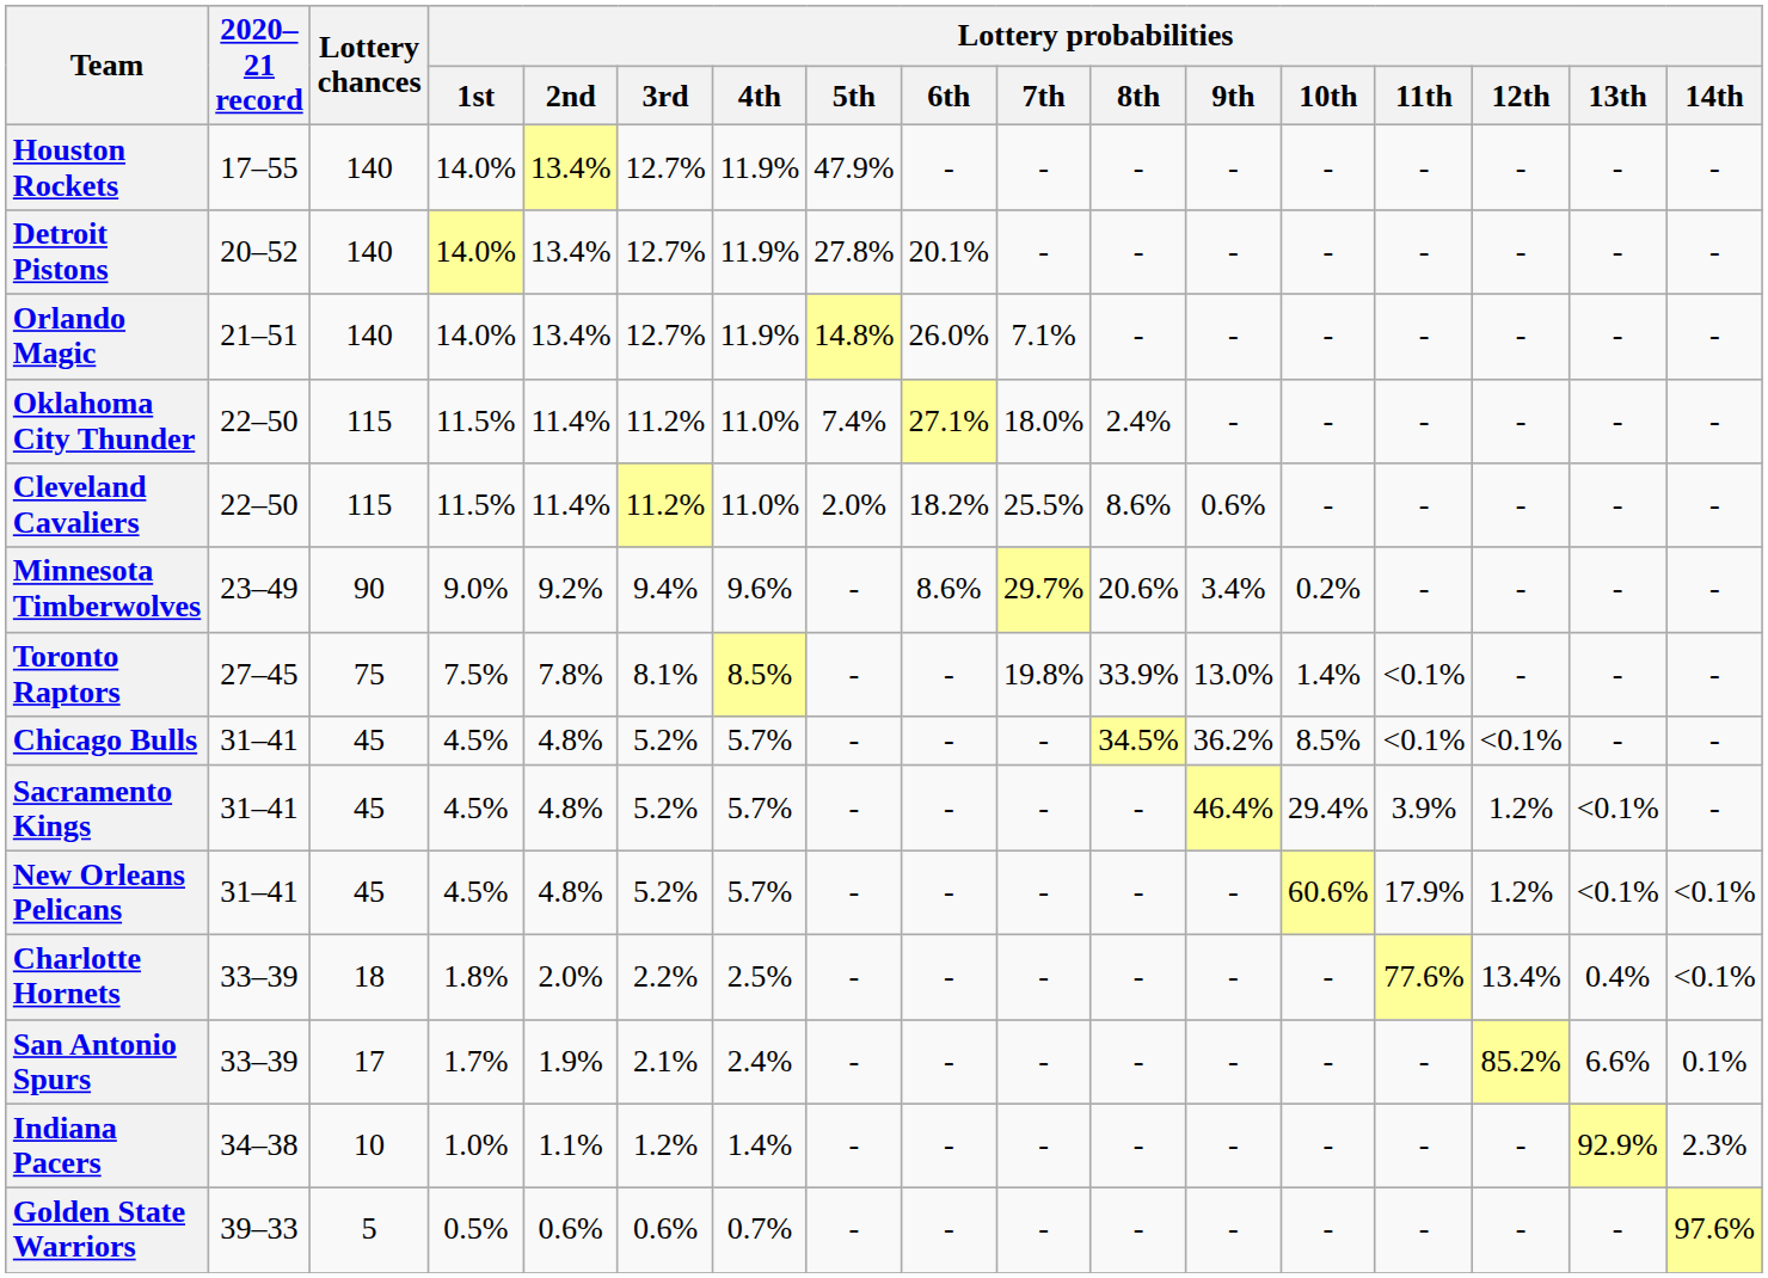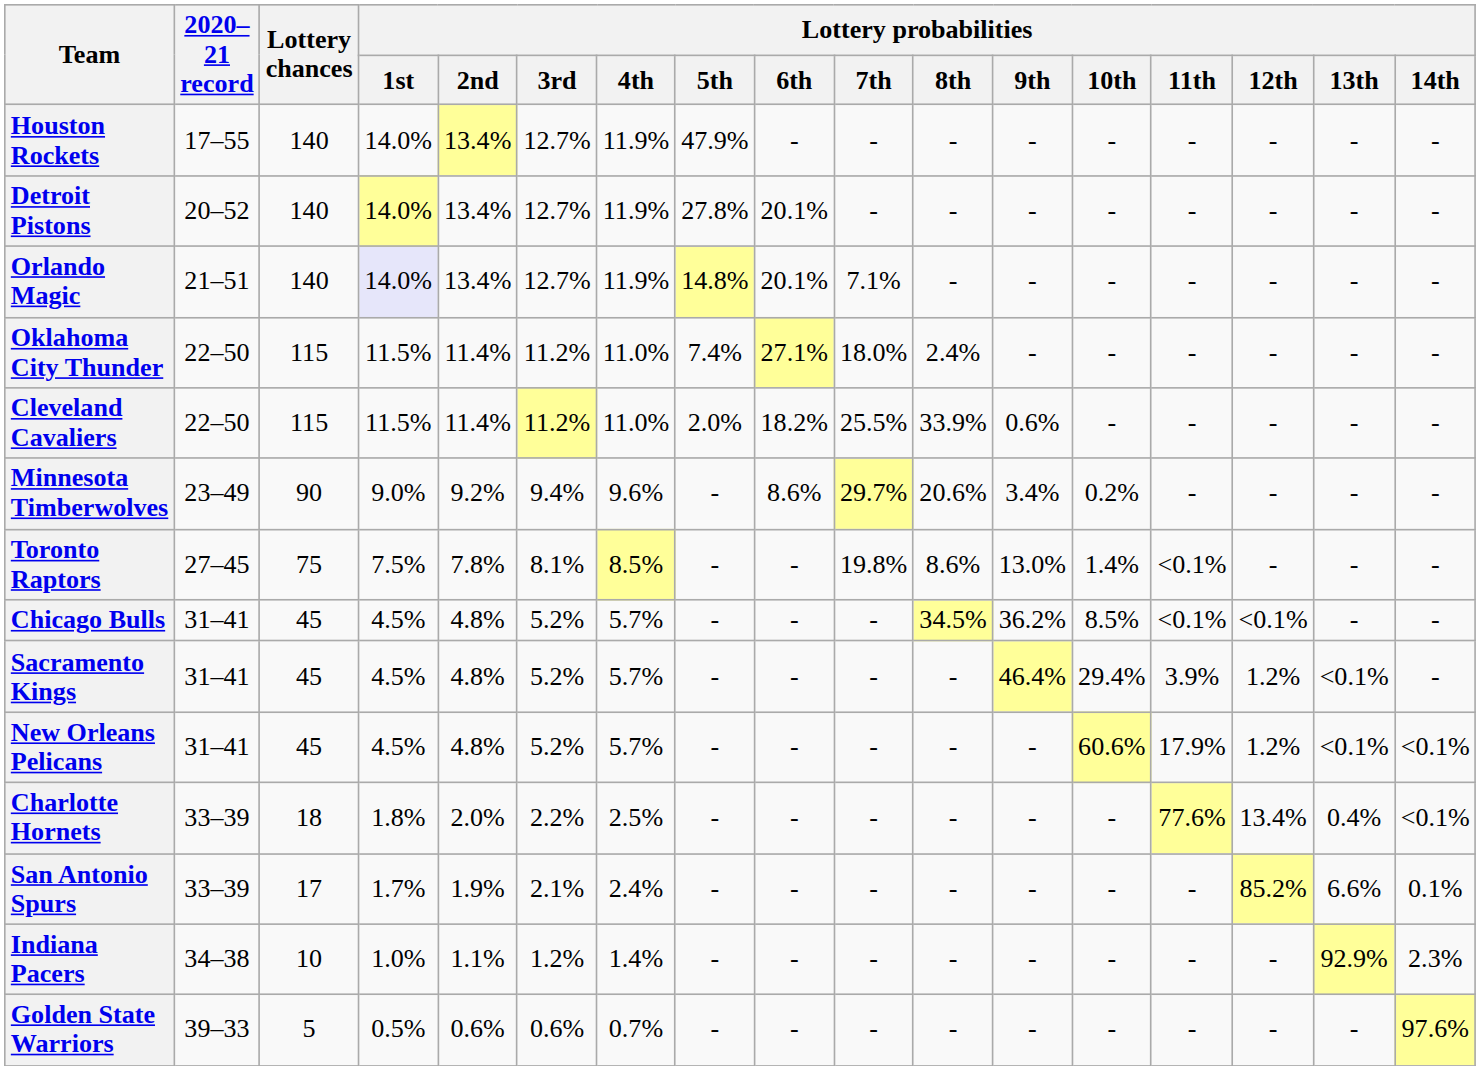Orlando Magic | Lottery probabilities / 1st: no background -> lavender background
Orlando Magic | Lottery probabilities / 6th: 26.0% -> 20.1%
Cleveland Cavaliers | Lottery probabilities / 8th: 8.6% -> 33.9%
Toronto Raptors | Lottery probabilities / 8th: 33.9% -> 8.6%
